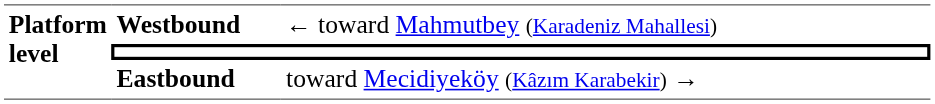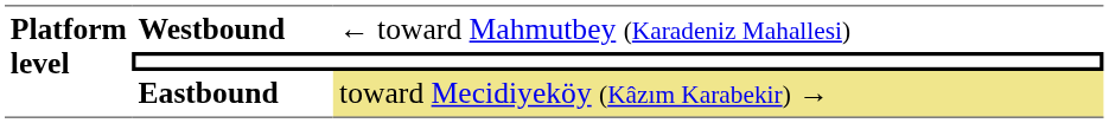Eastbound | column 3: no background -> khaki background
